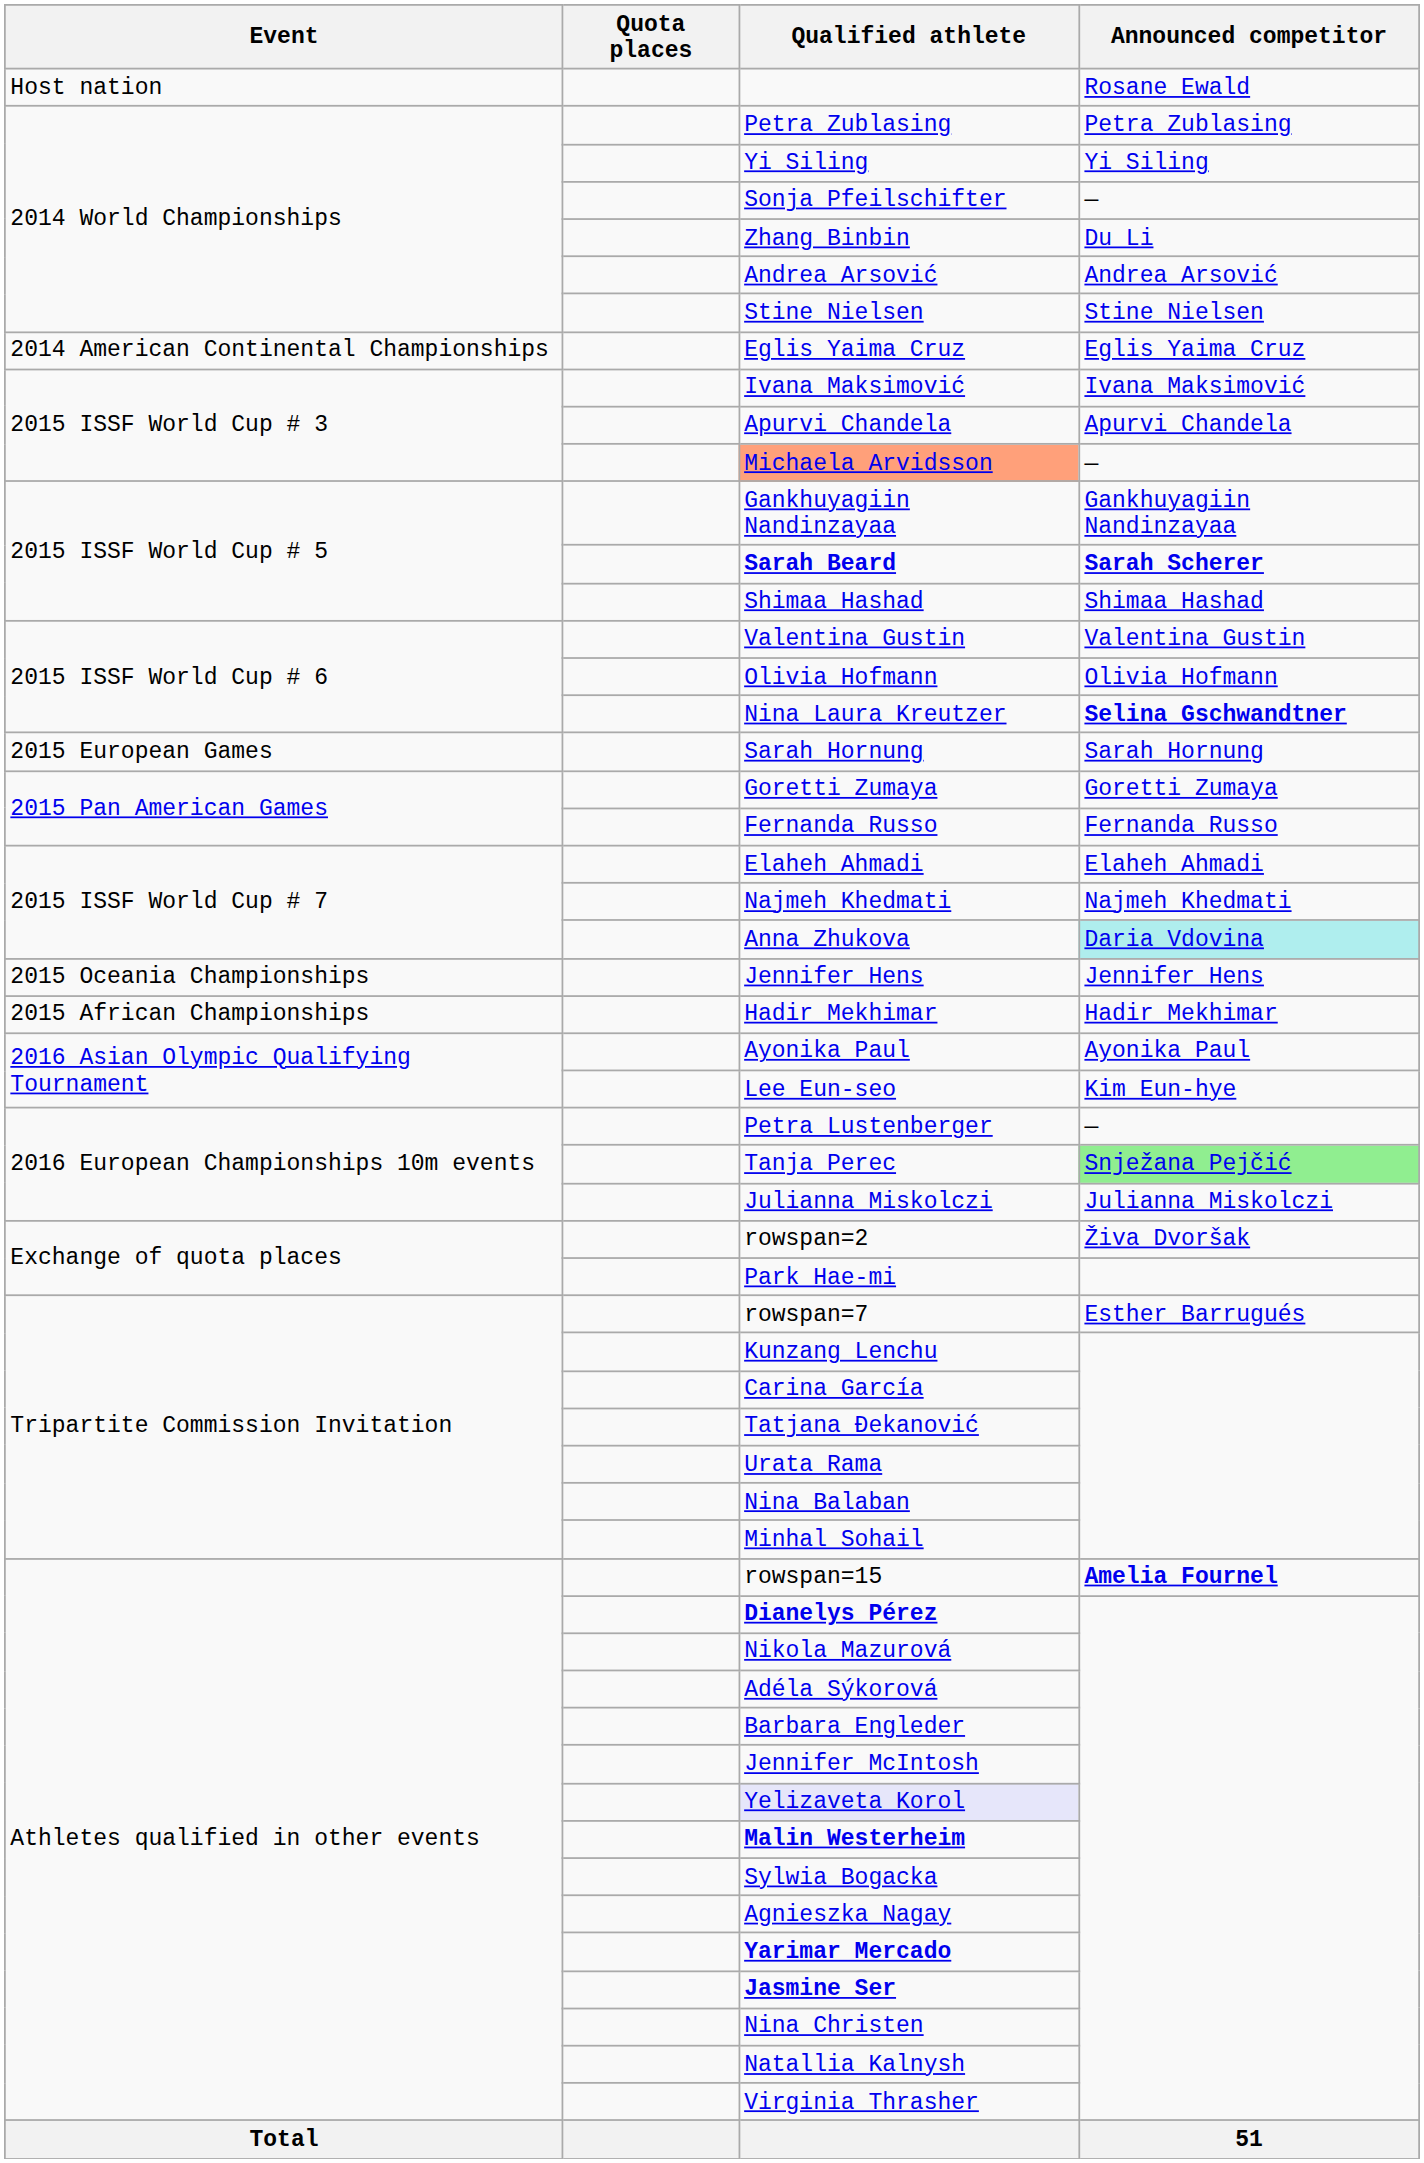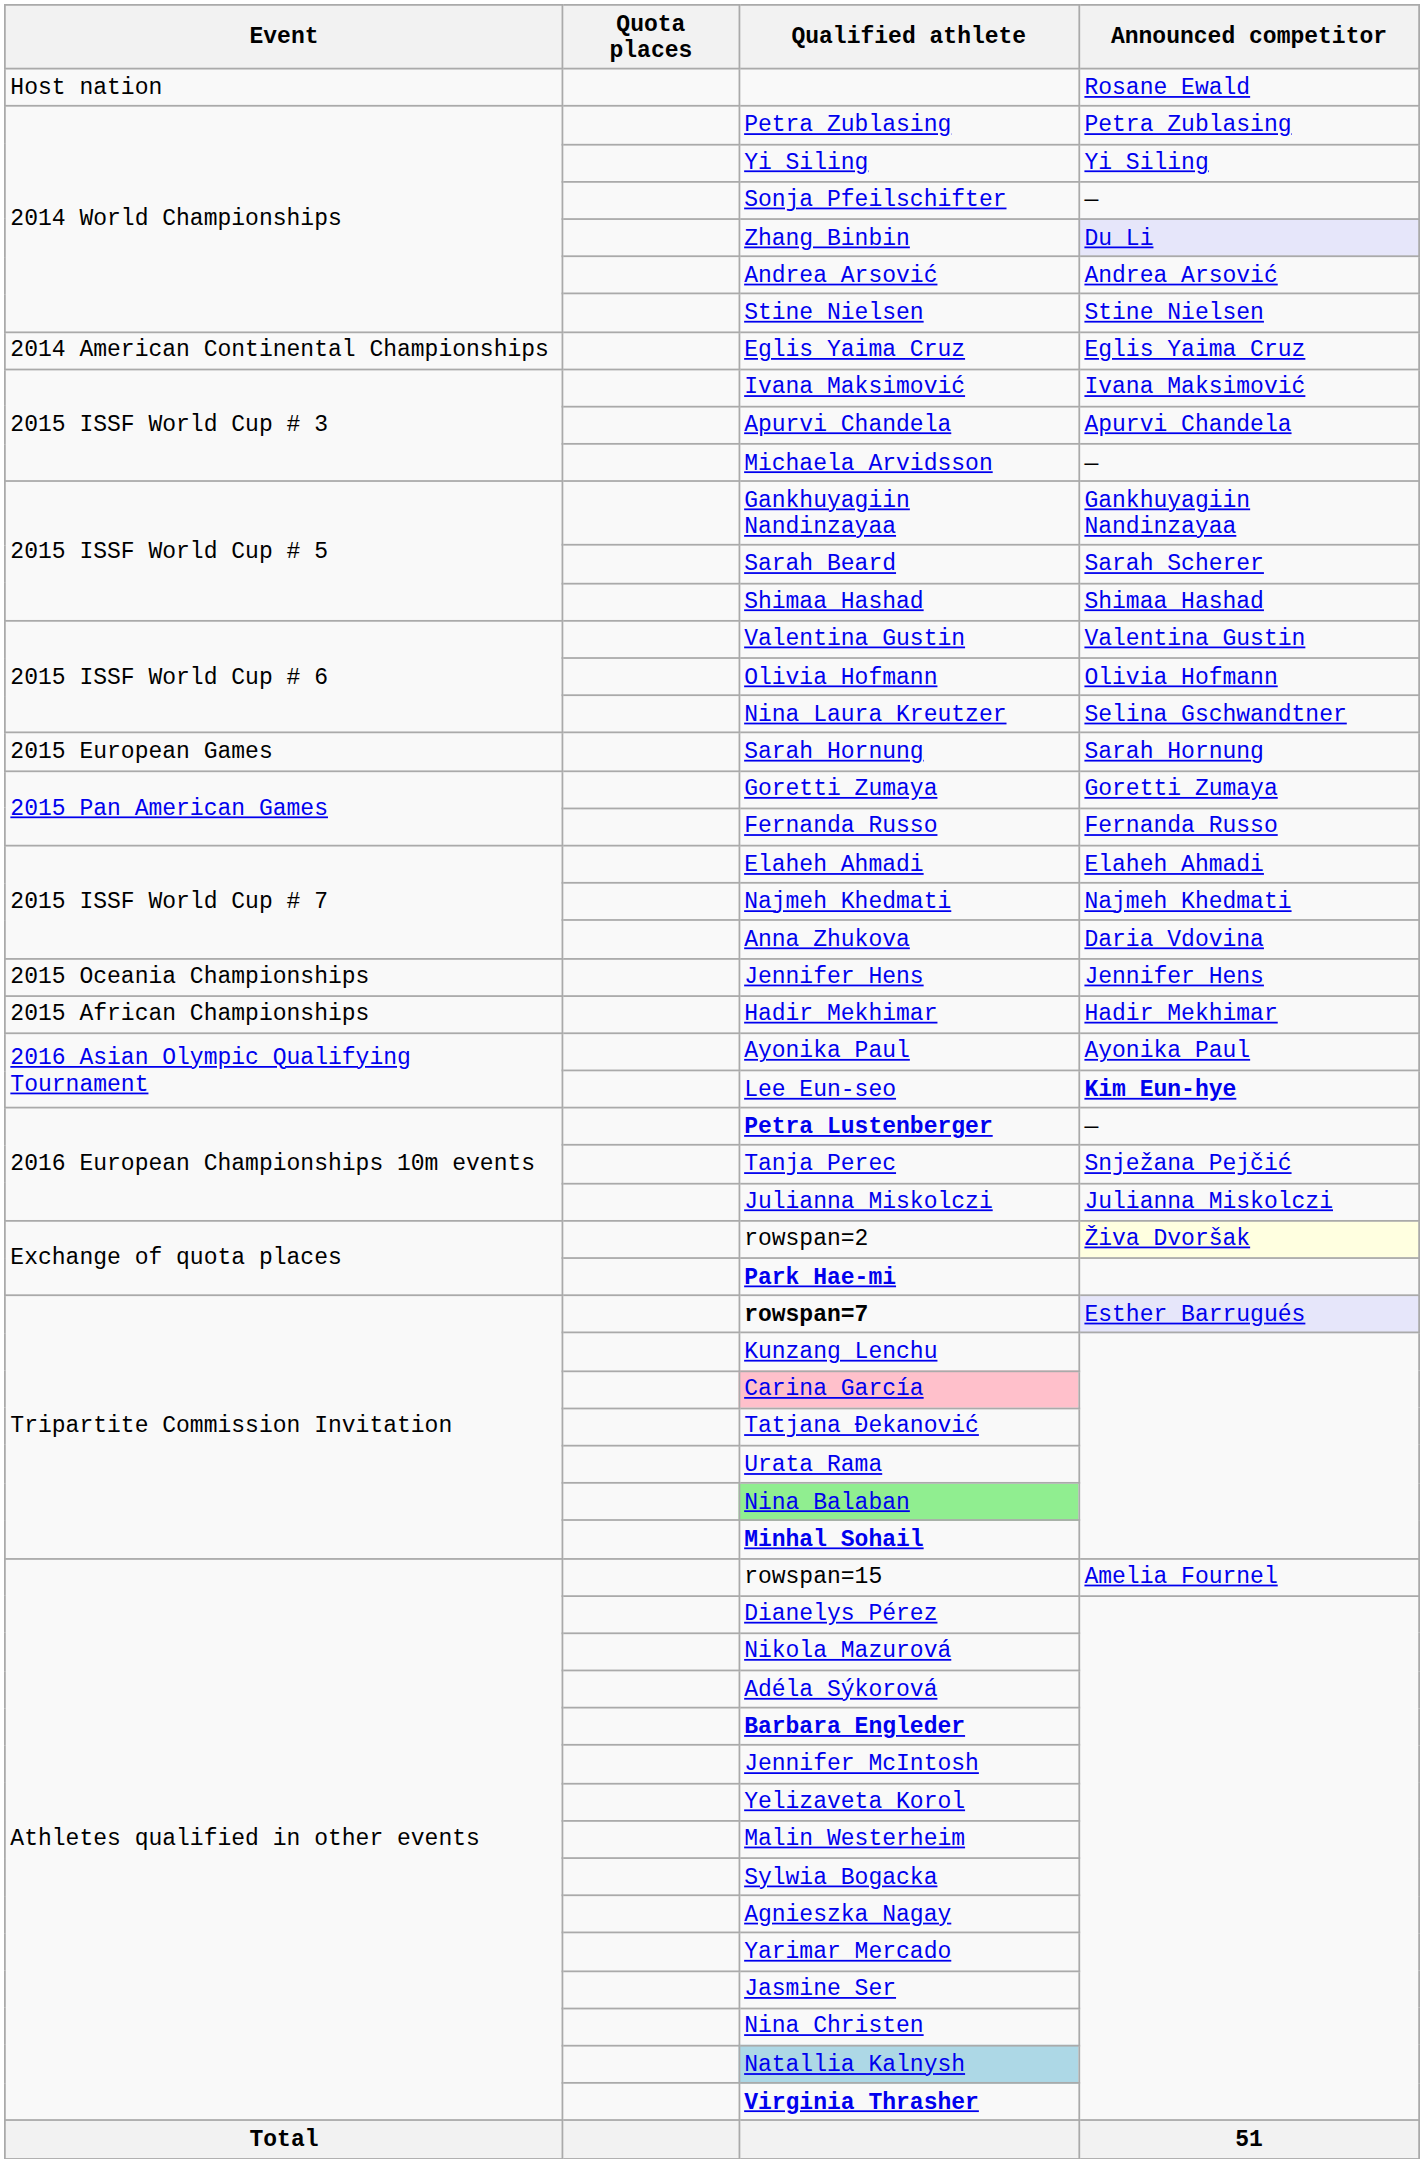Zhang Binbin | Announced competitor: no background -> lavender background
Michaela Arvidsson | Qualified athlete: lightsalmon background -> no background
Sarah Beard | Qualified athlete: bold -> normal
Sarah Beard | Announced competitor: bold -> normal
Nina Laura Kreutzer | Announced competitor: bold -> normal
Anna Zhukova | Announced competitor: paleturquoise background -> no background
Lee Eun-seo | Announced competitor: normal -> bold
Petra Lustenberger | Qualified athlete: normal -> bold
Tanja Perec | Announced competitor: lightgreen background -> no background
rowspan=2 | Announced competitor: no background -> lightyellow background
Park Hae-mi | Qualified athlete: normal -> bold
rowspan=7 | Qualified athlete: normal -> bold
rowspan=7 | Announced competitor: no background -> lavender background
Carina García | Qualified athlete: no background -> pink background
Nina Balaban | Qualified athlete: no background -> lightgreen background
Minhal Sohail | Qualified athlete: normal -> bold
rowspan=15 | Announced competitor: bold -> normal
Dianelys Pérez | Qualified athlete: bold -> normal
Barbara Engleder | Qualified athlete: normal -> bold
Yelizaveta Korol | Qualified athlete: lavender background -> no background
Malin Westerheim | Qualified athlete: bold -> normal
Yarimar Mercado | Qualified athlete: bold -> normal
Jasmine Ser | Qualified athlete: bold -> normal
Natallia Kalnysh | Qualified athlete: no background -> lightblue background
Virginia Thrasher | Qualified athlete: normal -> bold
